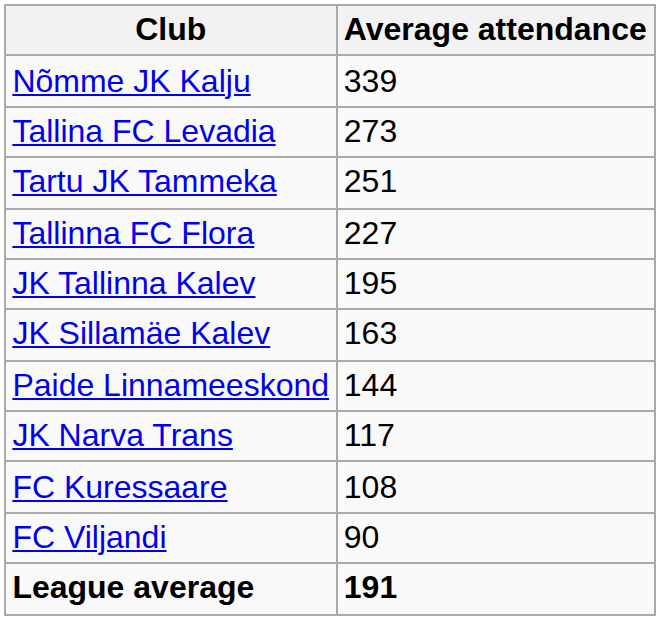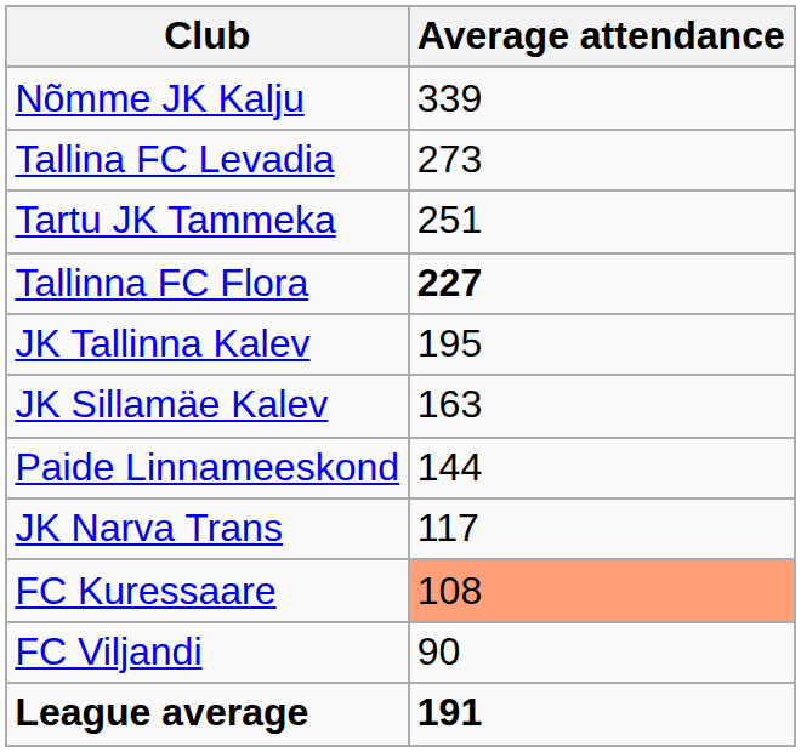Tallinna FC Flora | Average attendance: normal -> bold
FC Kuressaare | Average attendance: no background -> lightsalmon background
